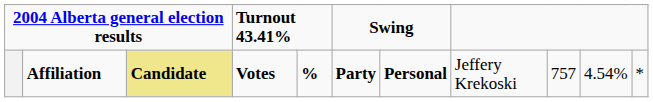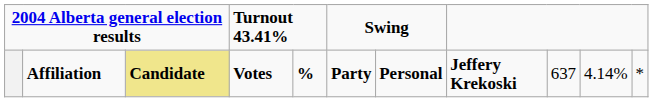Affiliation | column 8: normal -> bold
Affiliation | column 9: 757 -> 637
Affiliation | column 10: 4.54% -> 4.14%
